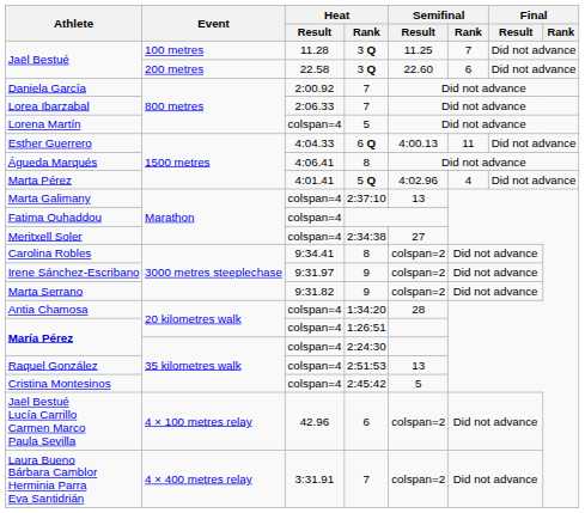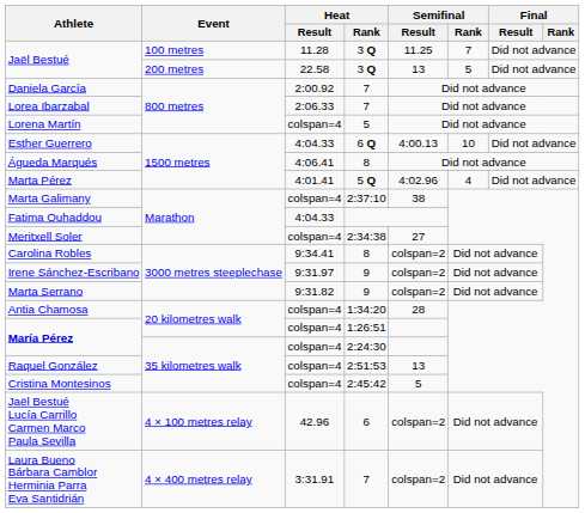Jaël Bestué / 200 metres | Semifinal / Result: 22.60 -> 13
Jaël Bestué / 200 metres | Semifinal / Rank: 6 -> 5
Esther Guerrero | Semifinal / Rank: 11 -> 10
Marta Galimany | Semifinal / Result: 13 -> 38
Fatima Ouhaddou | Heat / Result: colspan=4 -> 4:04.33
